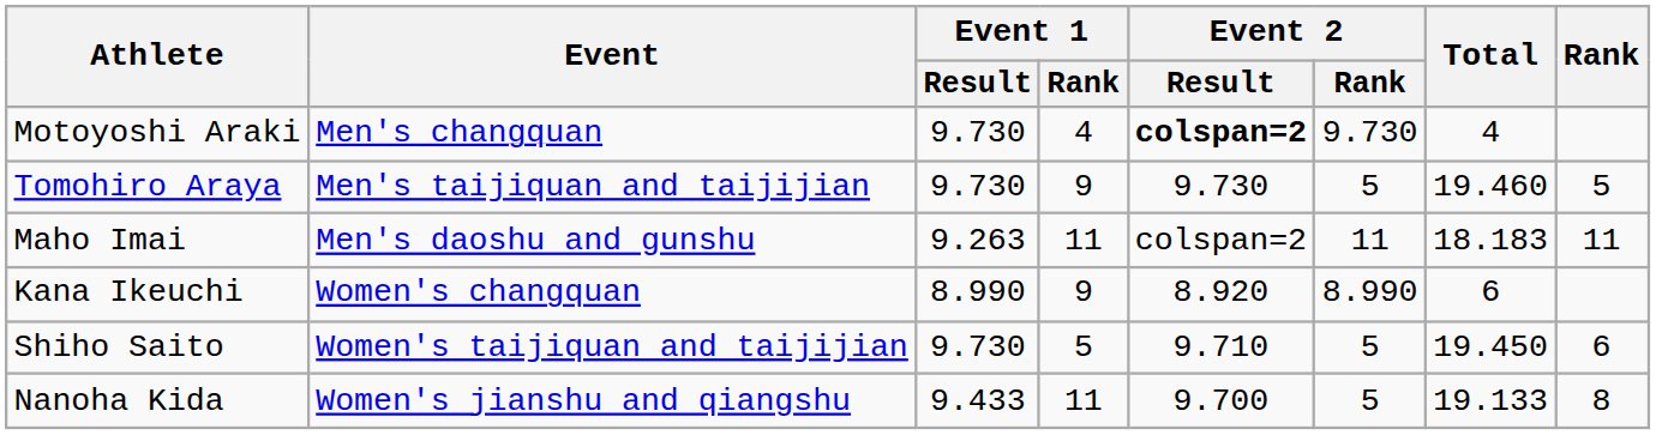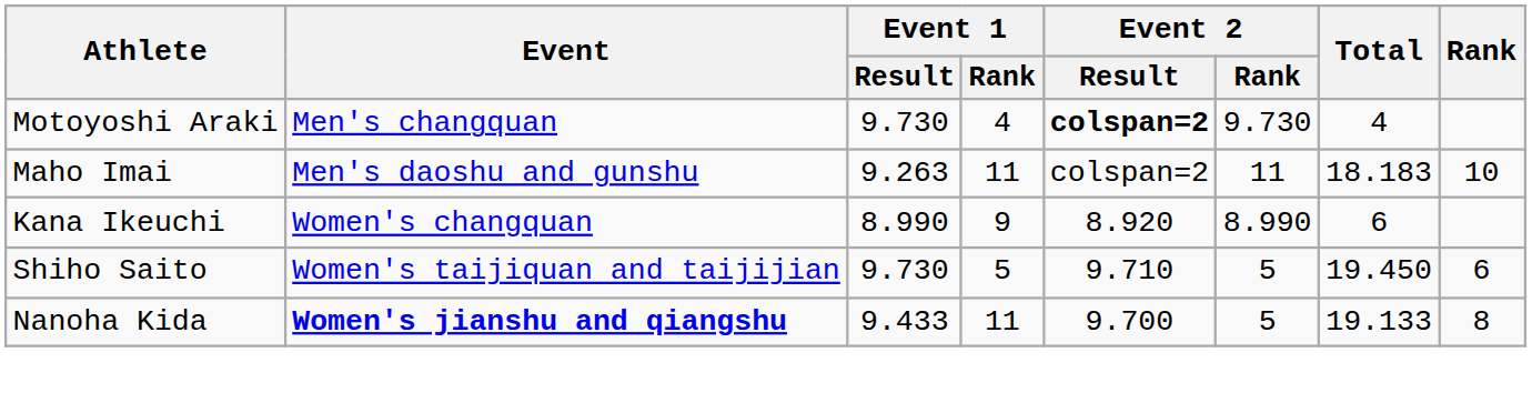- row: Tomohiro Araya | Men's taijiquan and taijijian | 9.730 | 9 | 9.730 | 5 | 19.460 | 5
Maho Imai | Rank: 11 -> 10
Nanoha Kida | Event: normal -> bold
